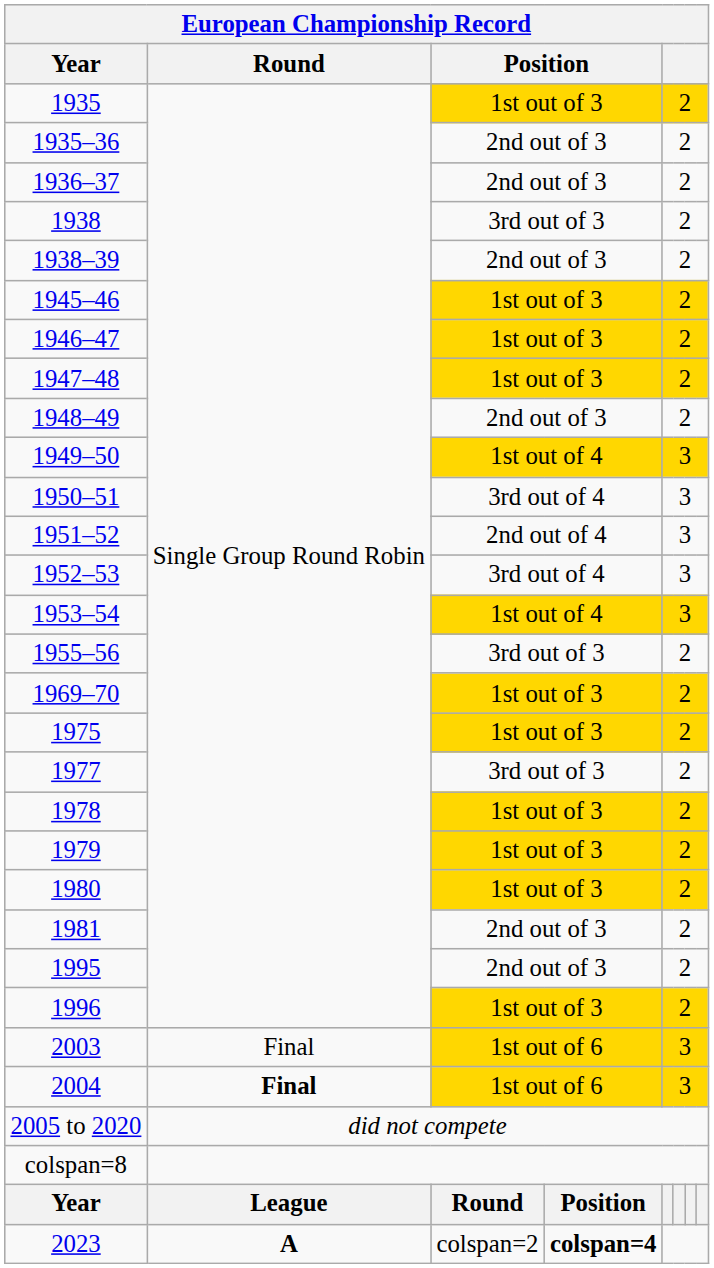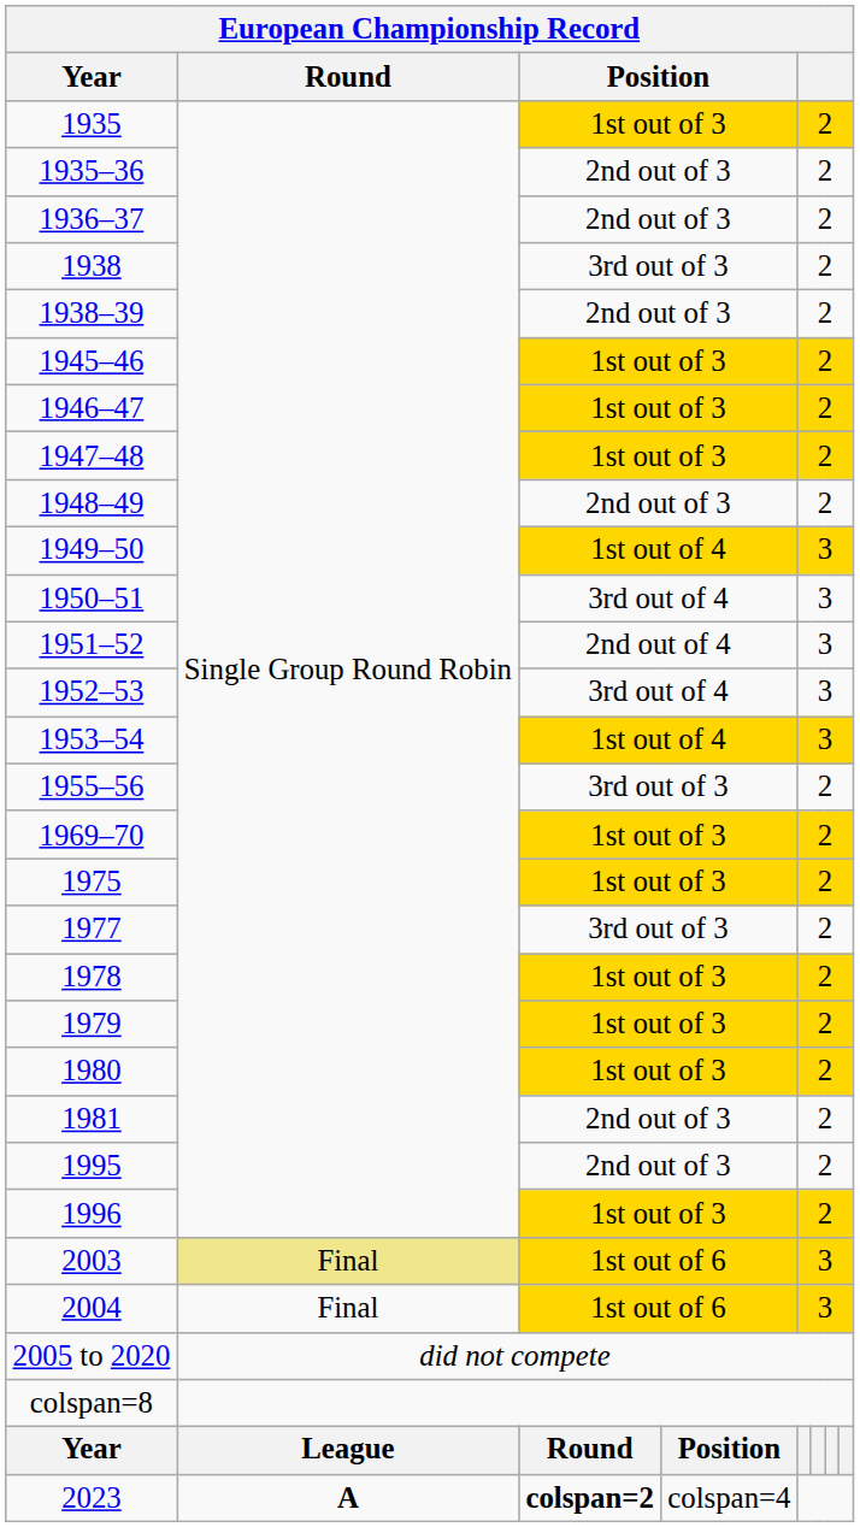2003 | Round: no background -> khaki background
2004 | Round: bold -> normal
2023 | column 3: normal -> bold
2023 | column 4: bold -> normal
